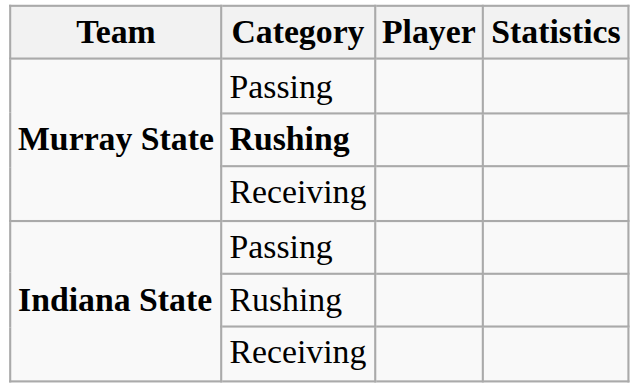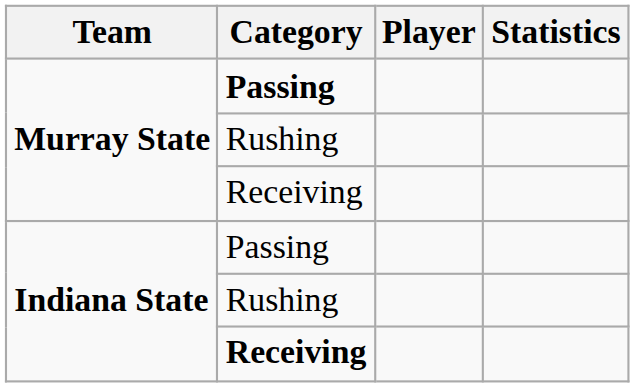Murray State / Passing | Category: normal -> bold
Murray State / Rushing | Category: bold -> normal
Indiana State / Receiving | Category: normal -> bold
